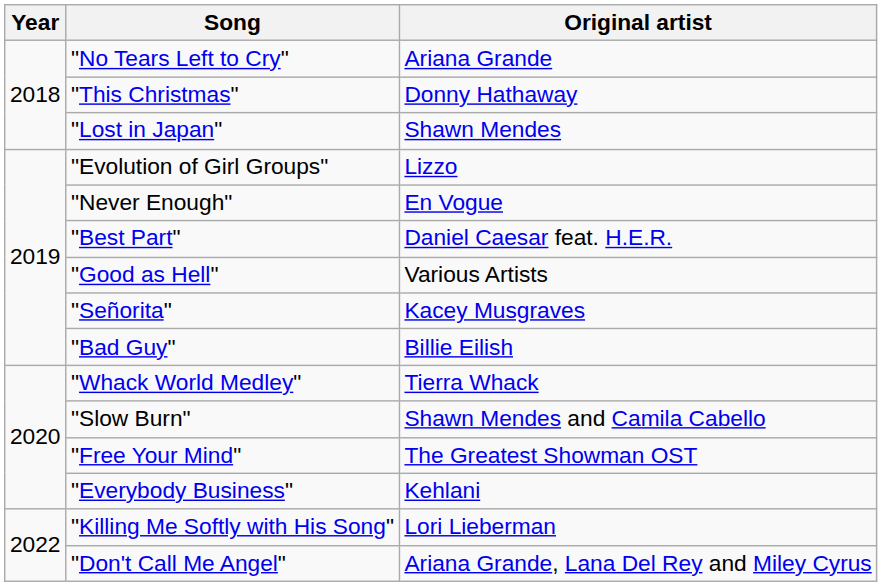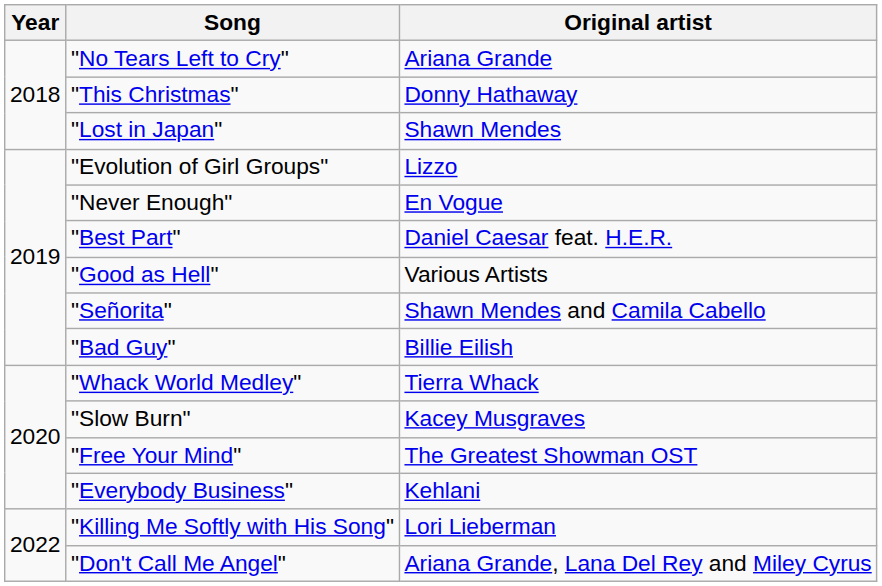"Señorita" | Original artist: Kacey Musgraves -> Shawn Mendes and Camila Cabello
"Slow Burn" | Original artist: Shawn Mendes and Camila Cabello -> Kacey Musgraves
